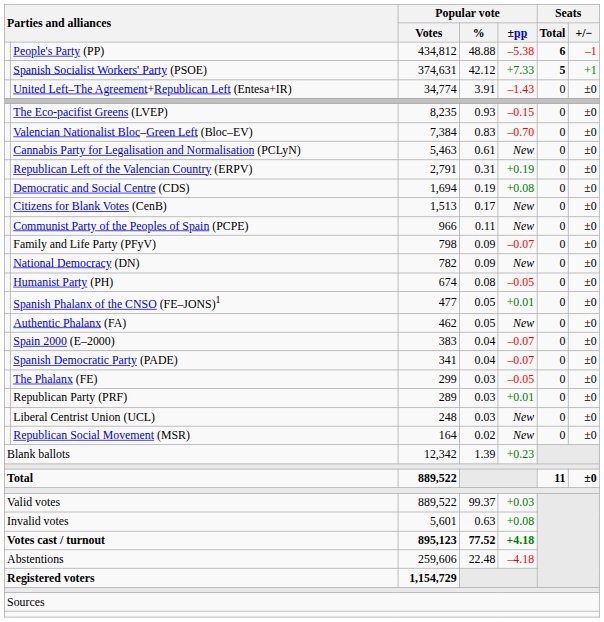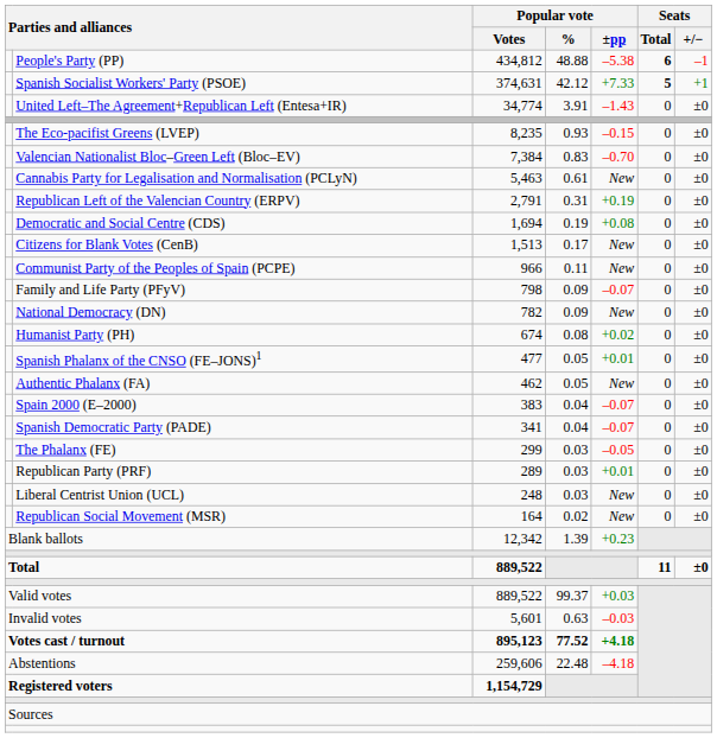Humanist Party (PH) | Popular vote / ±pp: –0.05 -> +0.02
Invalid votes | Popular vote / ±pp: +0.08 -> –0.03
